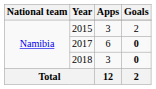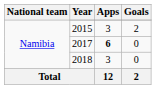2017 | Apps: normal -> bold
2017 | Goals: bold -> normal
2018 | Goals: bold -> normal
